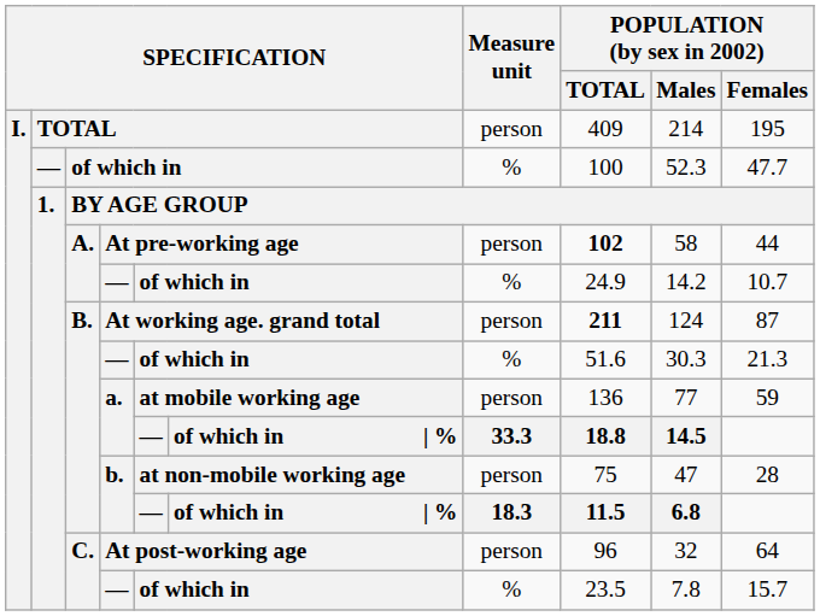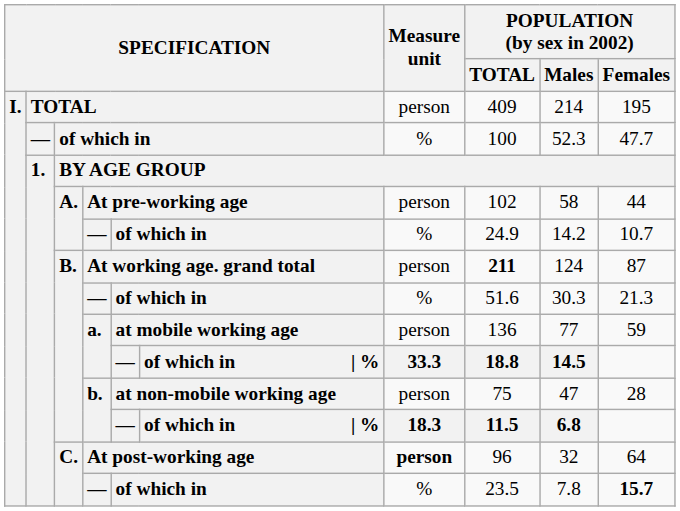At pre-working age | POPULATION (by sex in 2002) / TOTAL: bold -> normal
At post-working age | Measure unit: normal -> bold
C. / — | POPULATION (by sex in 2002) / Females: normal -> bold
